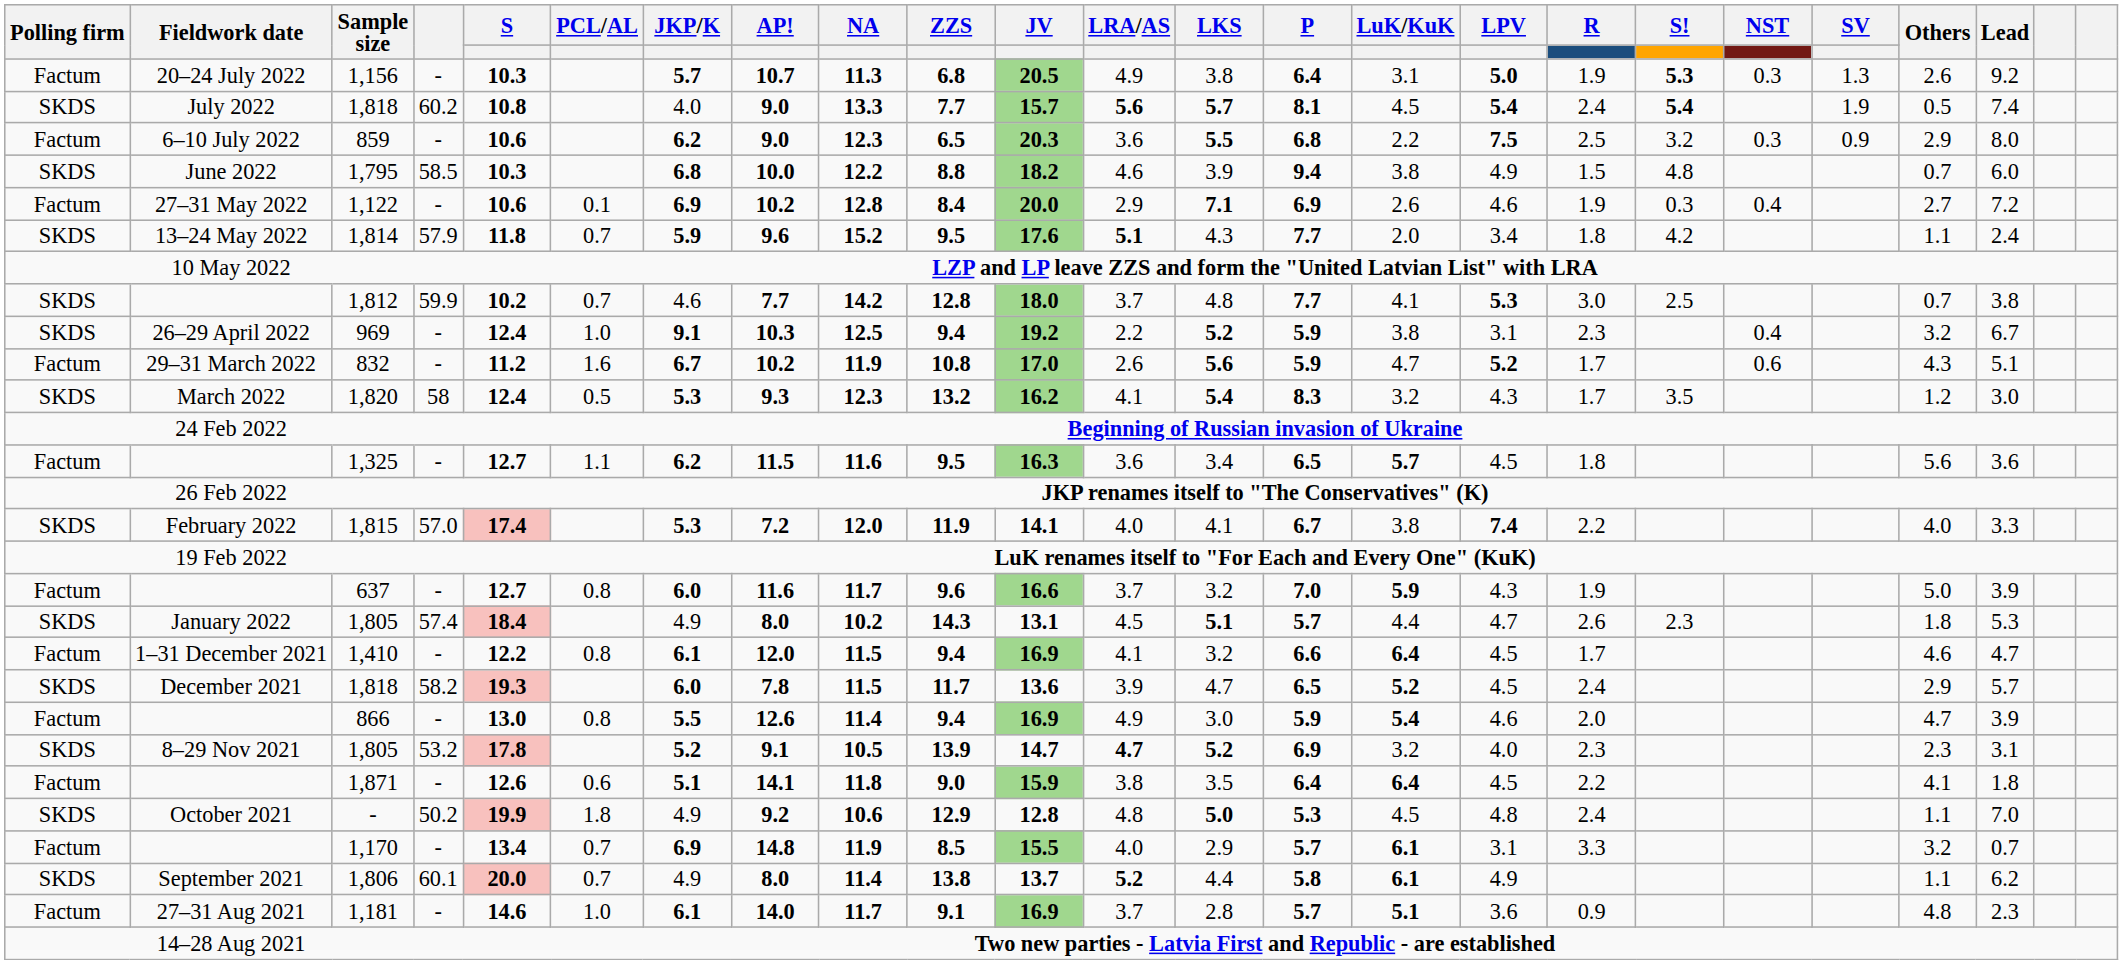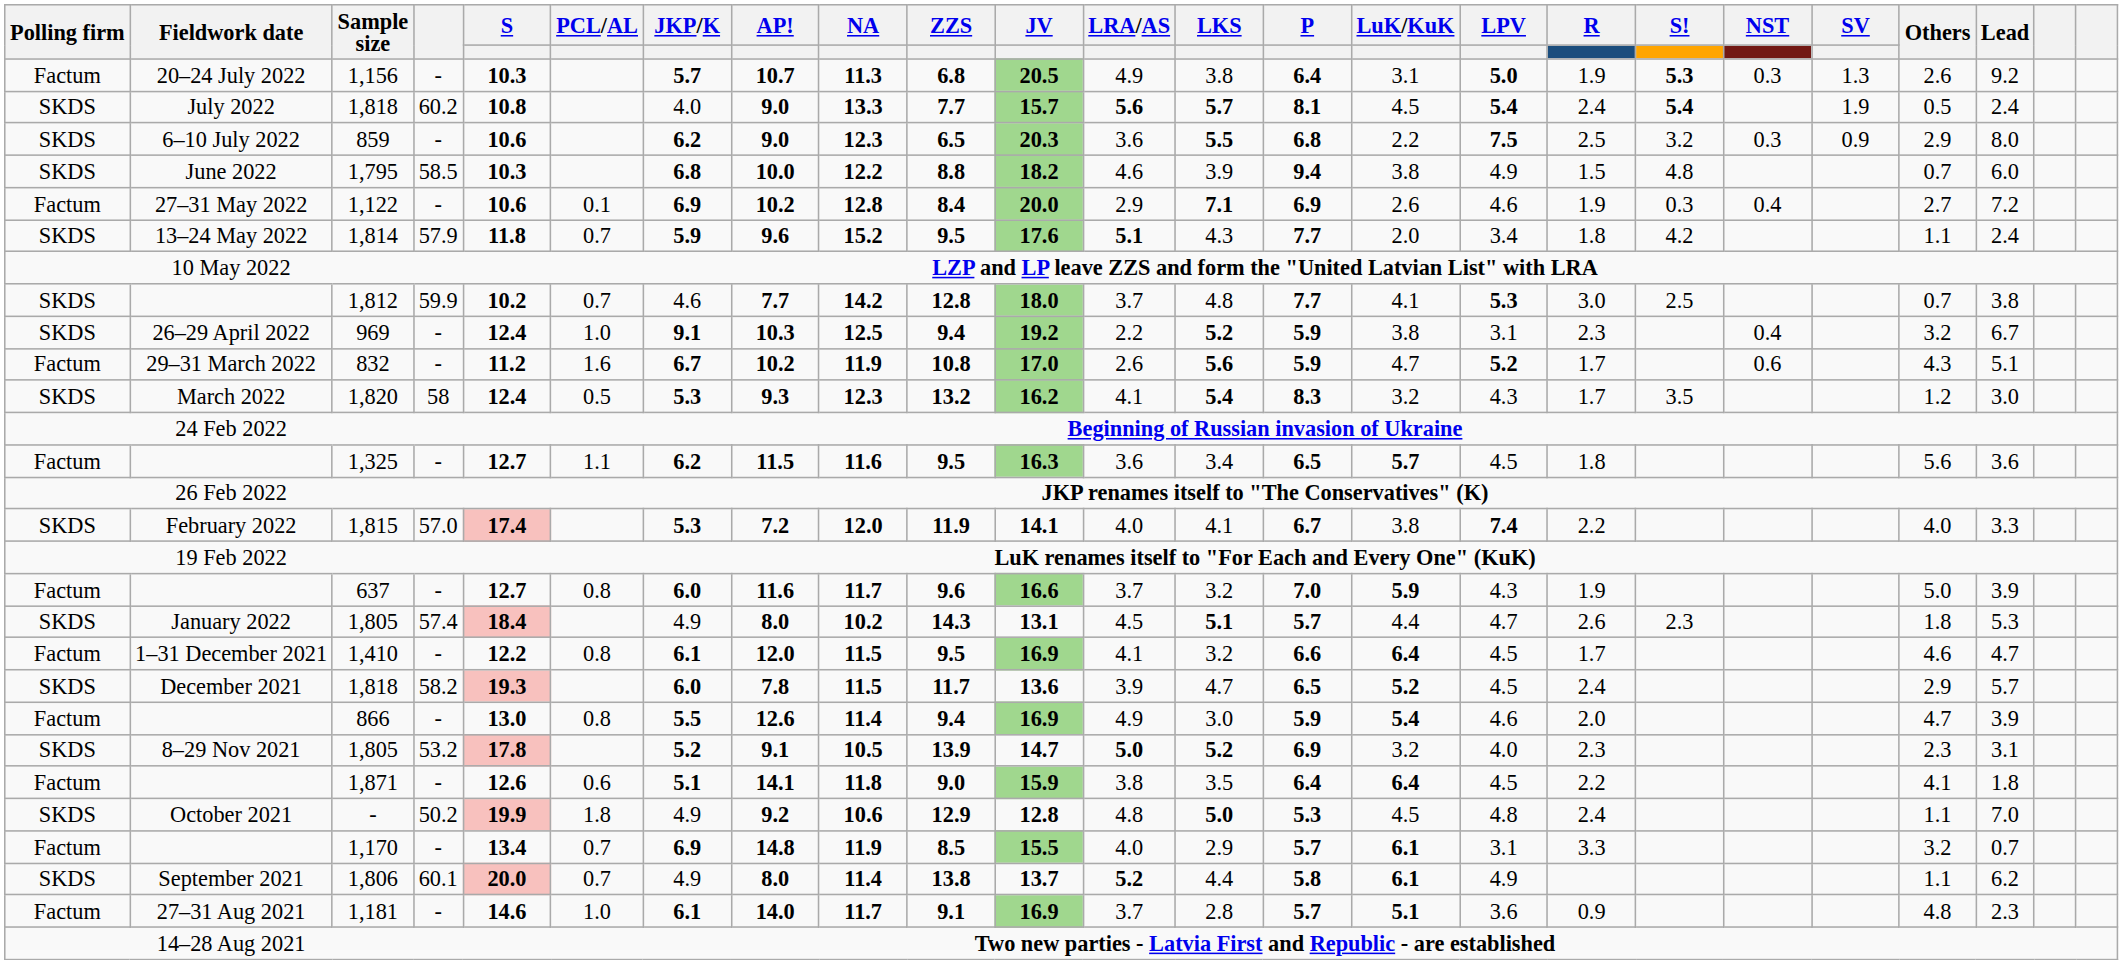July 2022 | Lead: 7.4 -> 2.4
6–10 July 2022 | Polling firm: Factum -> SKDS
1–31 December 2021 | ZZS: 9.4 -> 9.5
8–29 Nov 2021 | LRA/AS: 4.7 -> 5.0
